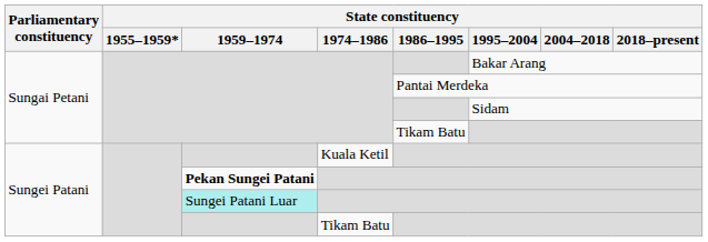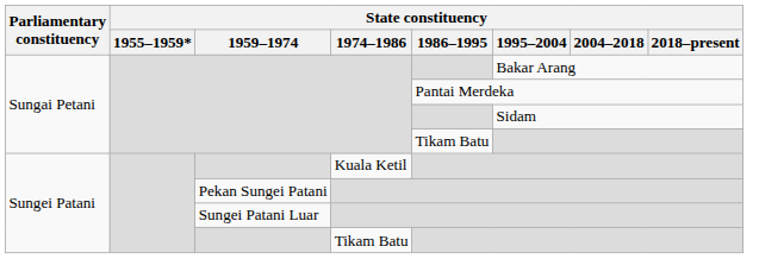Pekan Sungei Patani | State constituency / 1959–1974: bold -> normal
Sungei Patani Luar | State constituency / 1959–1974: paleturquoise background -> no background
